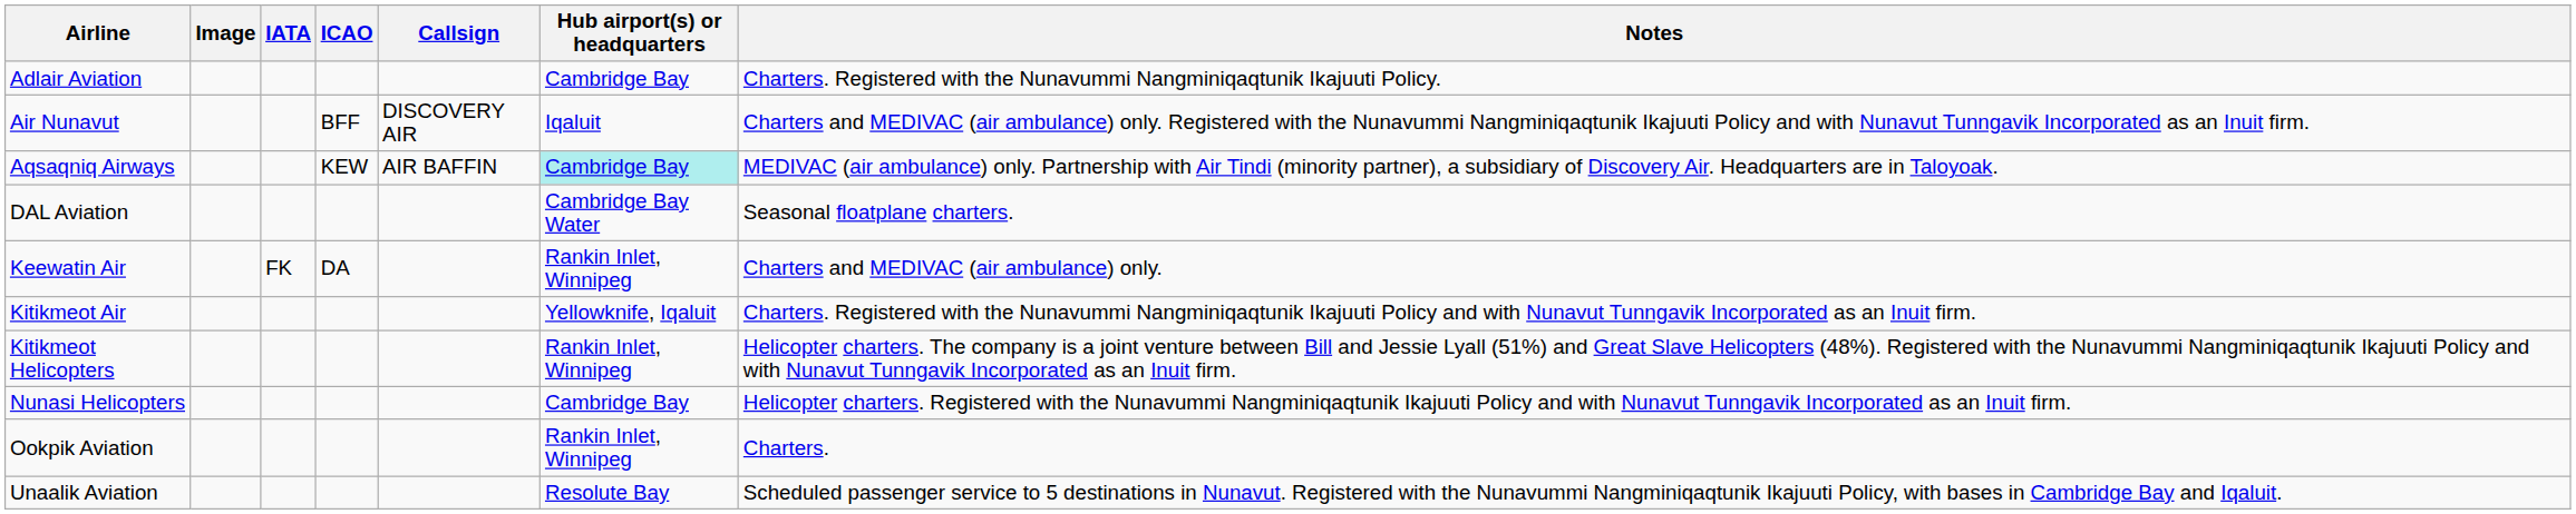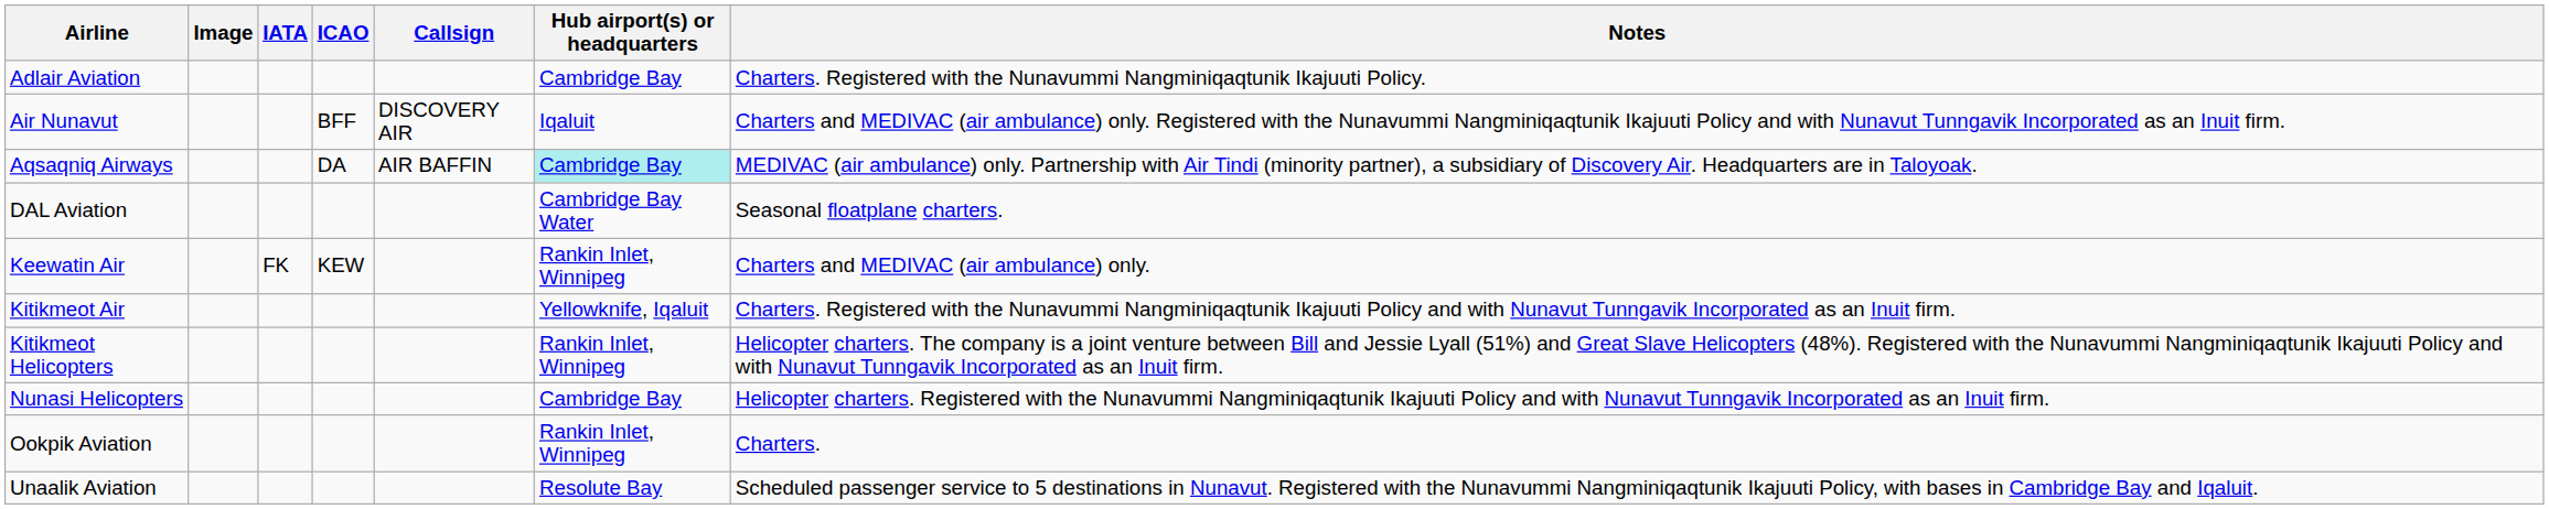Aqsaqniq Airways | ICAO: KEW -> DA
Keewatin Air | ICAO: DA -> KEW
